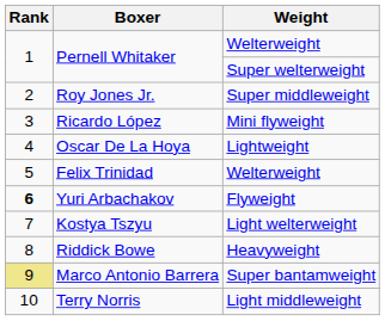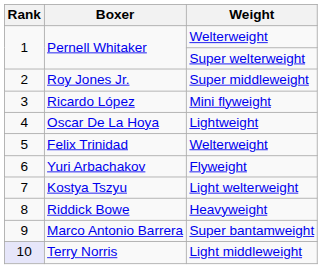Yuri Arbachakov | Rank: bold -> normal
Marco Antonio Barrera | Rank: khaki background -> no background
Terry Norris | Rank: no background -> lavender background
